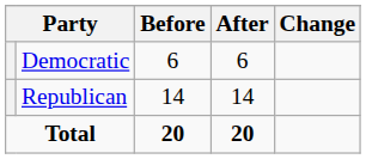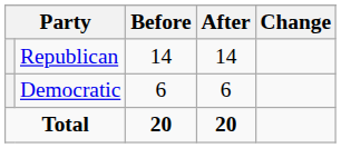rows swapped: Republican <-> Democratic
